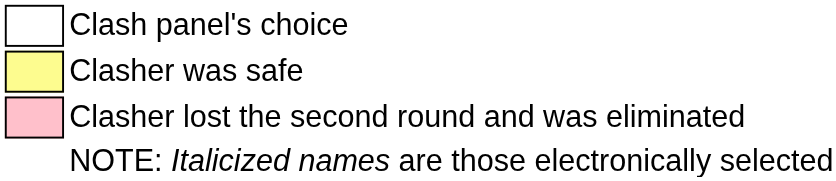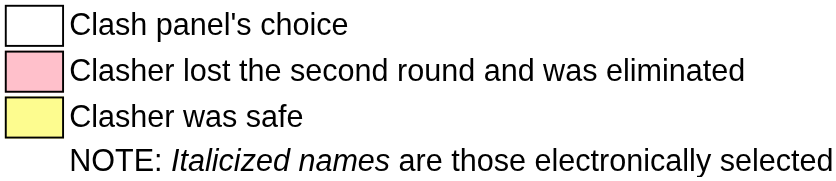rows swapped: Clasher was safe <-> Clasher lost the second round and was eliminated
